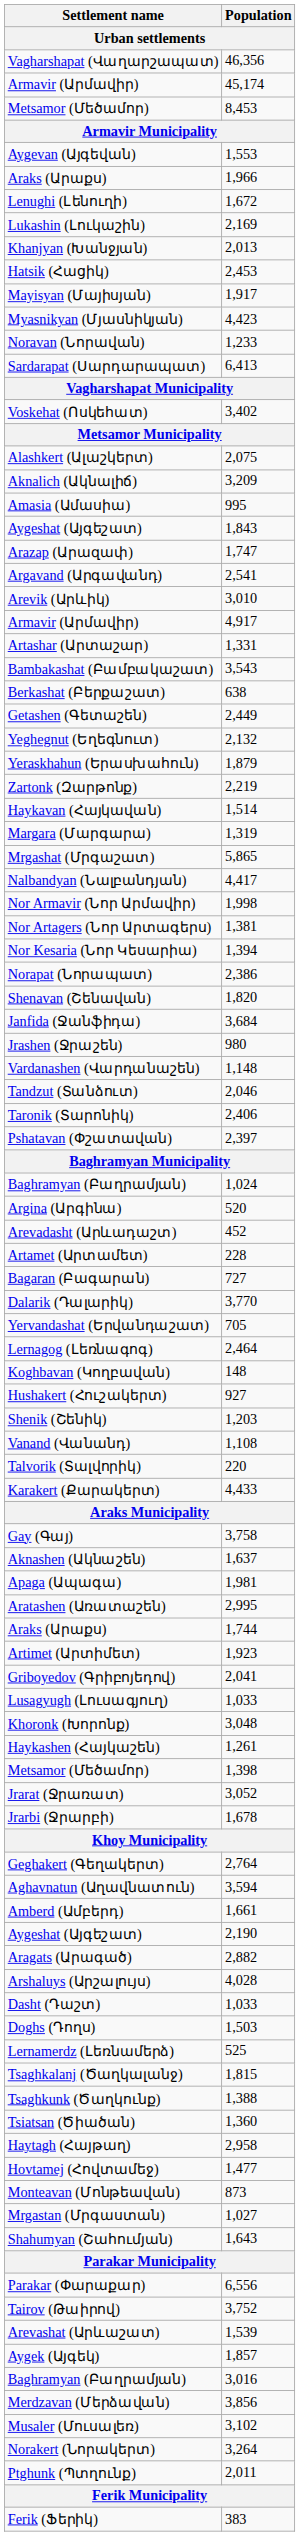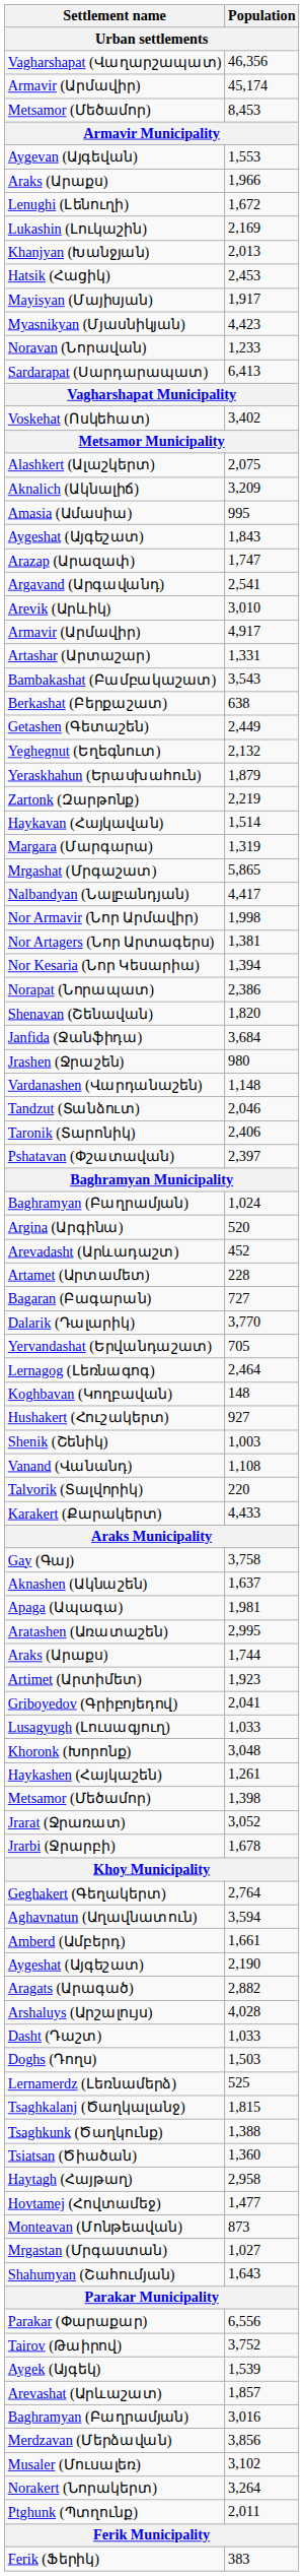row 61 | Population: 1,203 -> 1,003
row 100 | Settlement name: Arevashat (Արևաշատ) -> Aygek (Այգեկ)
row 101 | Settlement name: Aygek (Այգեկ) -> Arevashat (Արևաշատ)
